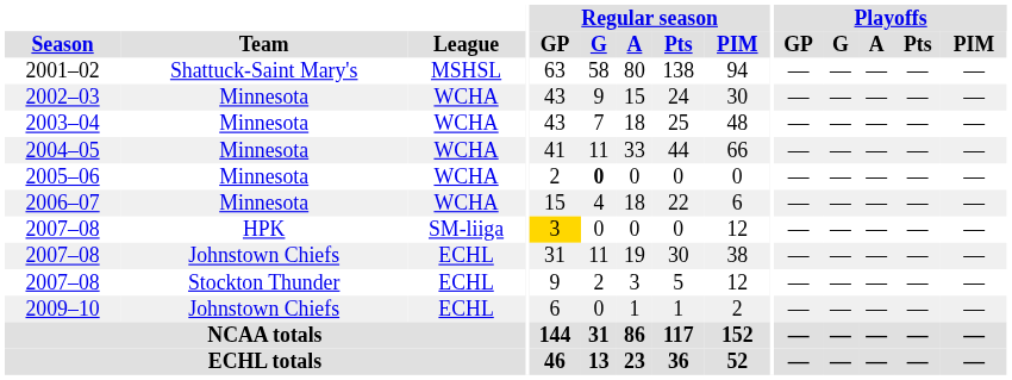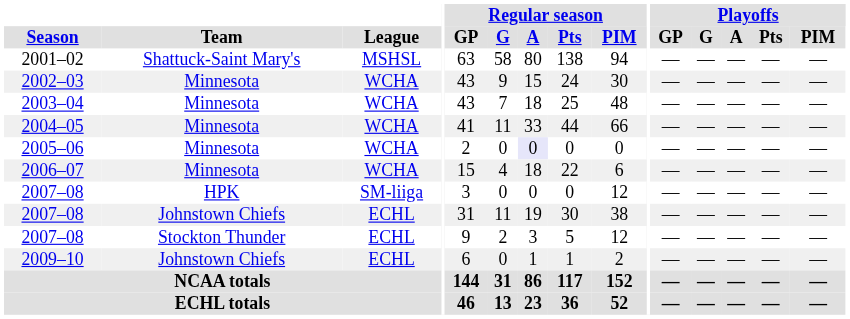2005–06 | Regular season / G: bold -> normal
2005–06 | Regular season / A: no background -> lavender background
2007–08 / HPK | Regular season / GP: gold background -> no background
